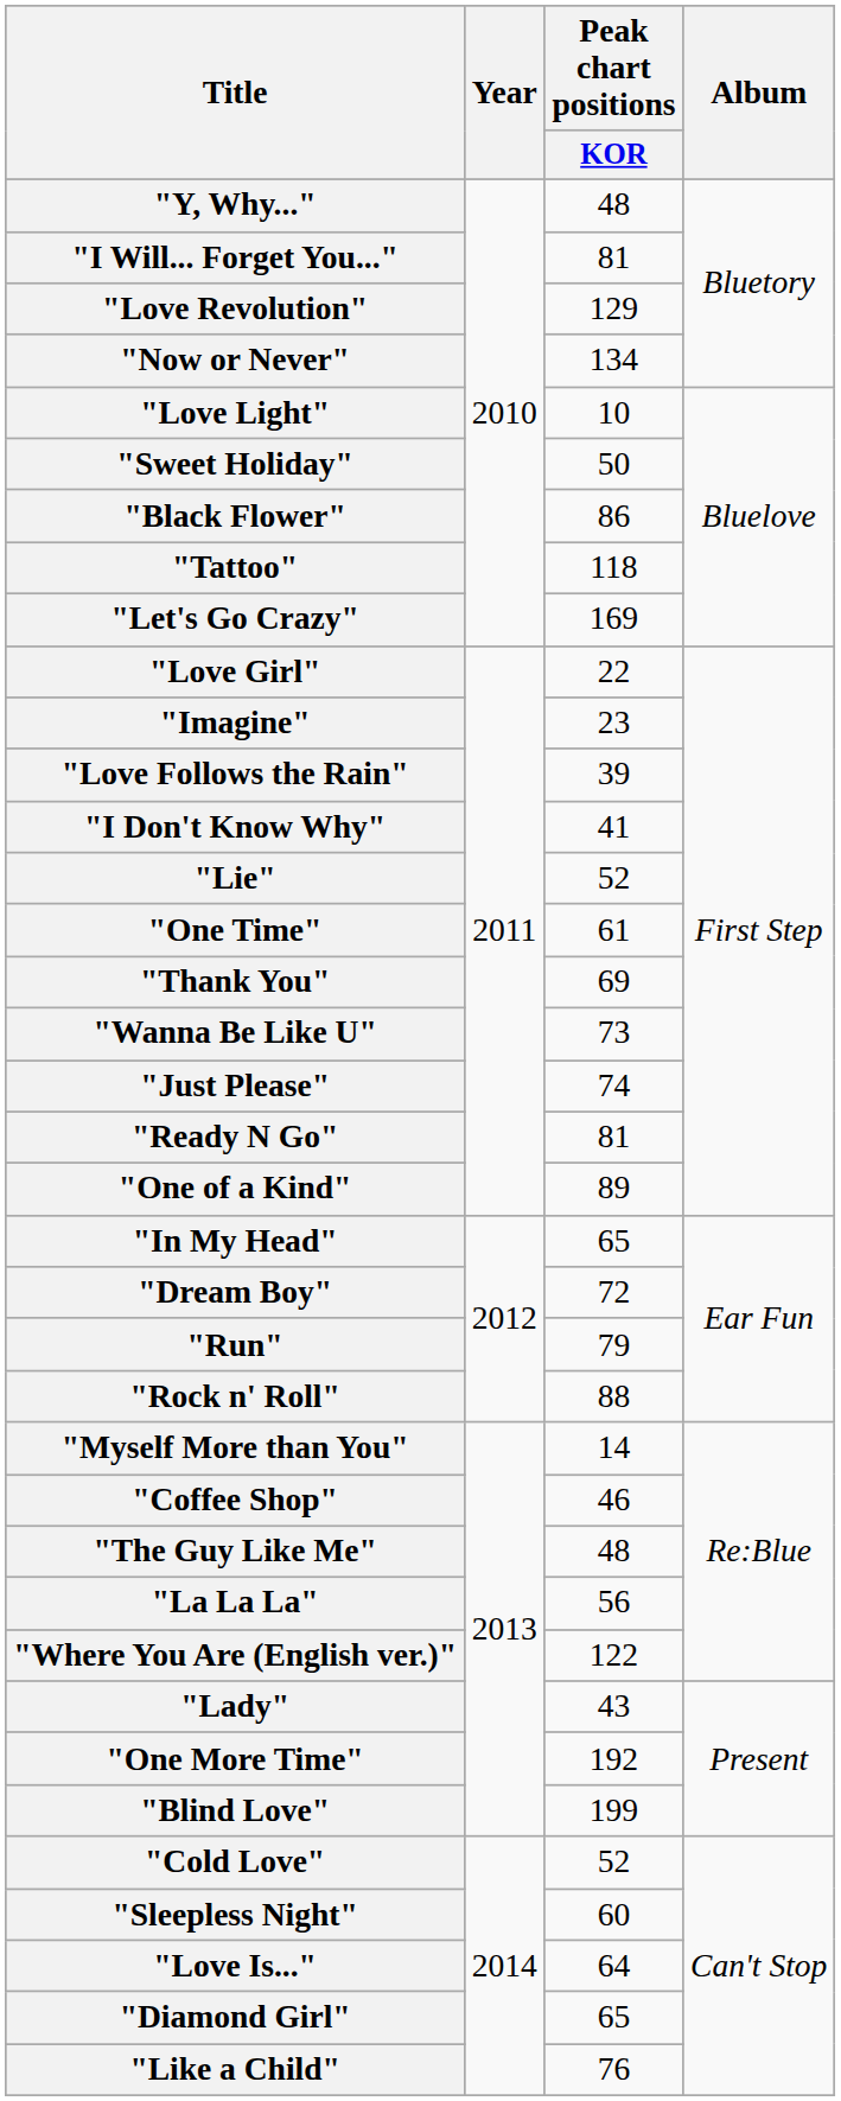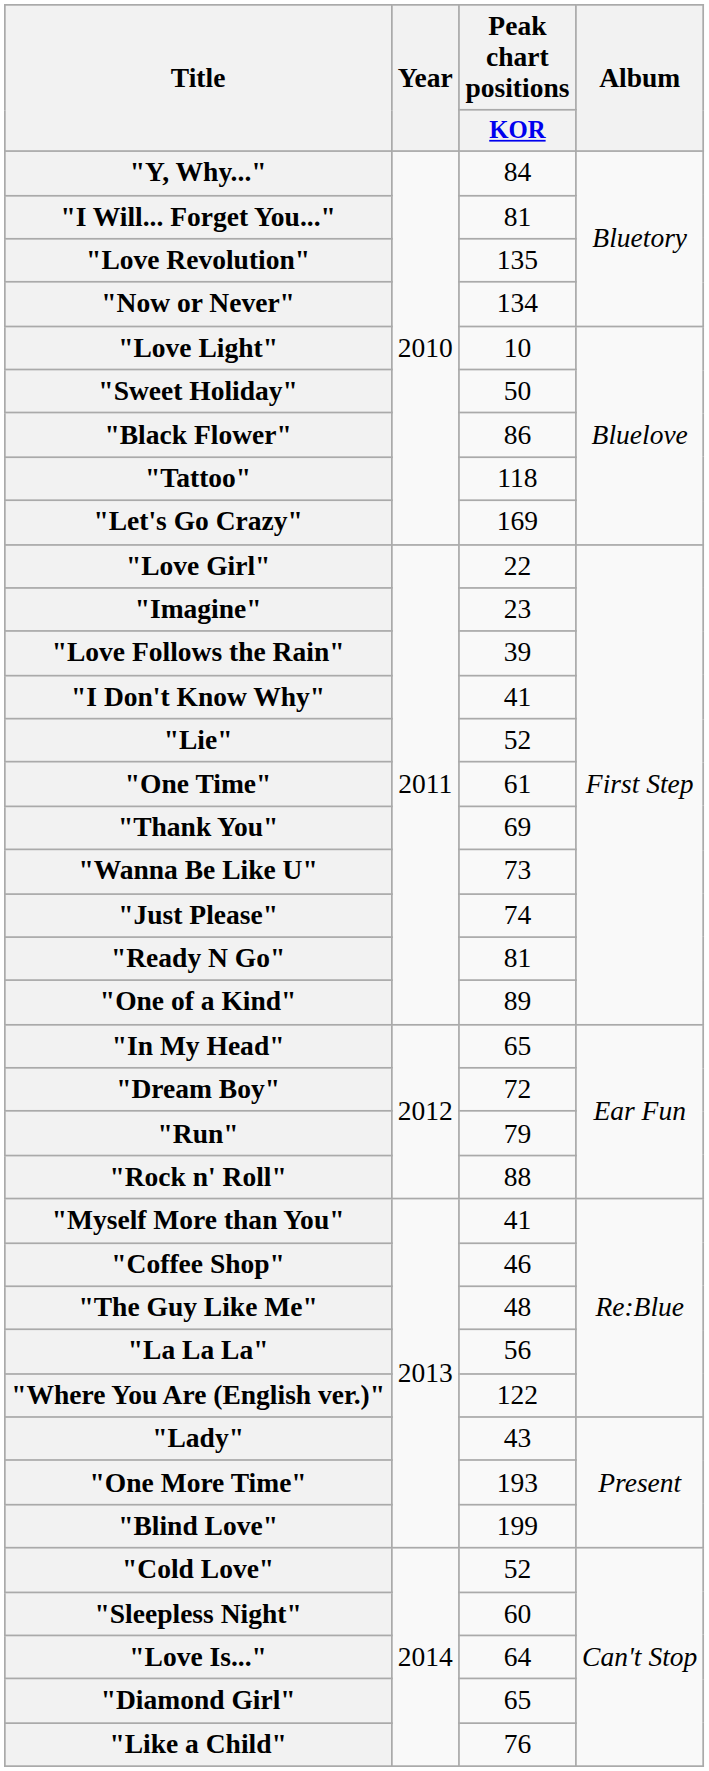"Y, Why..." | Peak chart positions / KOR: 48 -> 84
"Love Revolution" | Peak chart positions / KOR: 129 -> 135
"Myself More than You" | Peak chart positions / KOR: 14 -> 41
"One More Time" | Peak chart positions / KOR: 192 -> 193
